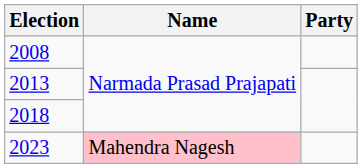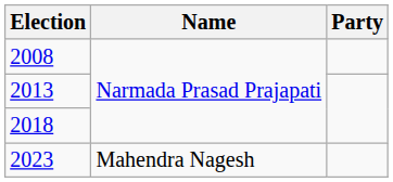2023 | Name: pink background -> no background
